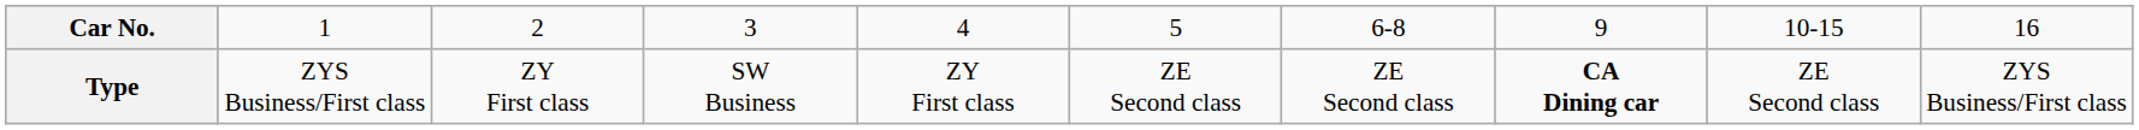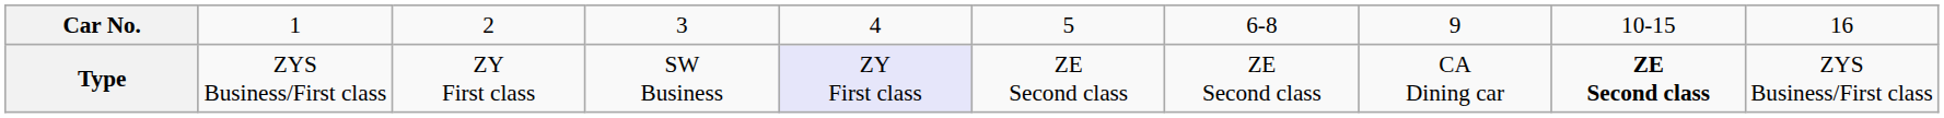Type | column 5: no background -> lavender background
Type | column 8: bold -> normal
Type | column 9: normal -> bold
